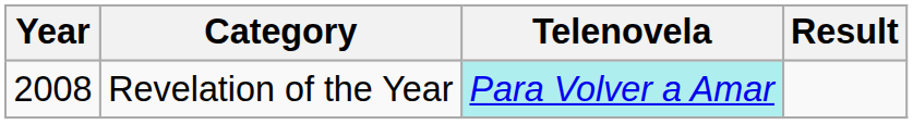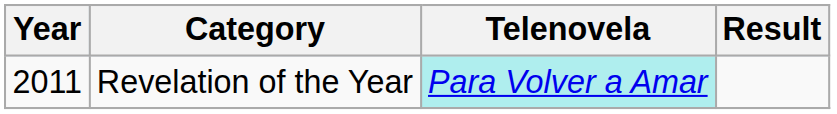Revelation of the Year | Year: 2008 -> 2011
